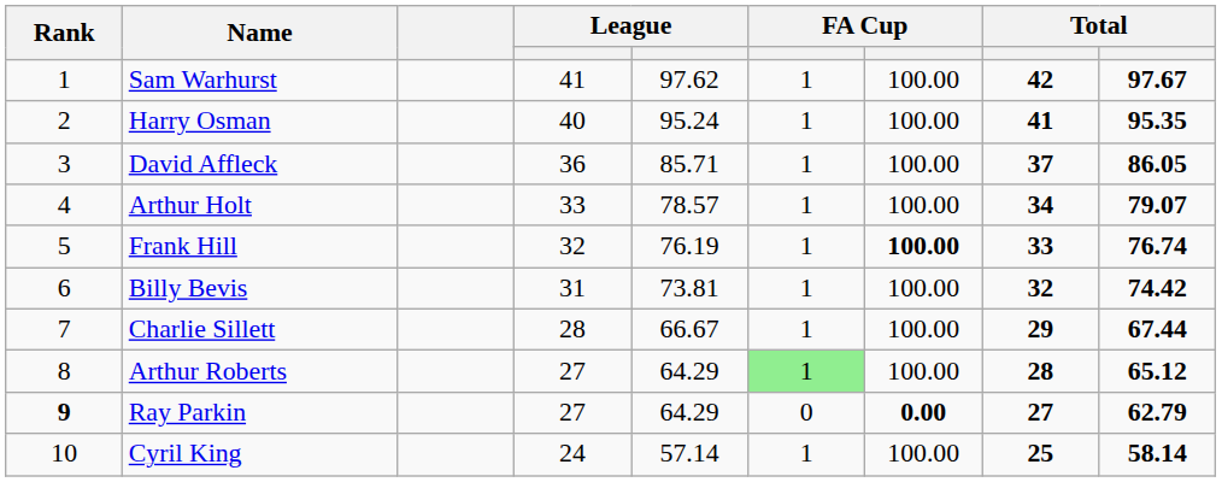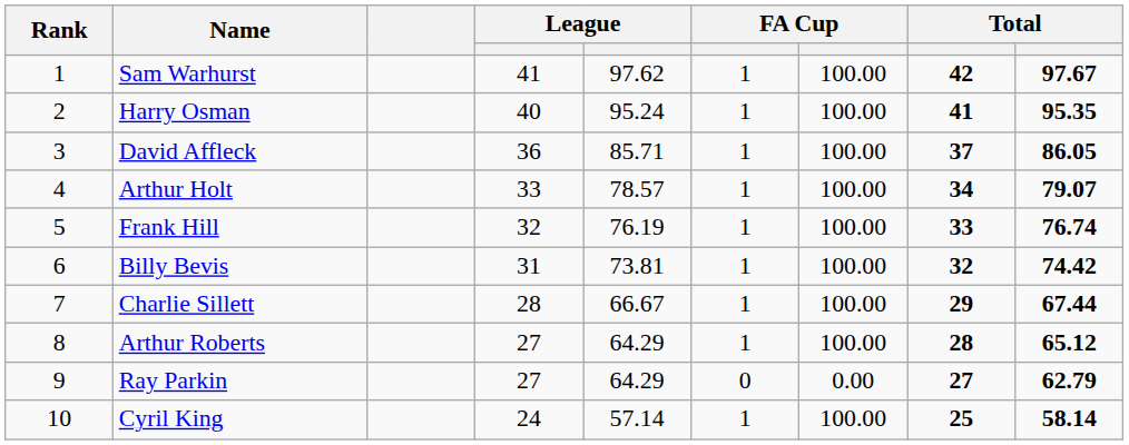Frank Hill | column 7: bold -> normal
Arthur Roberts | column 6: lightgreen background -> no background
Ray Parkin | Rank: bold -> normal
Ray Parkin | column 7: bold -> normal
